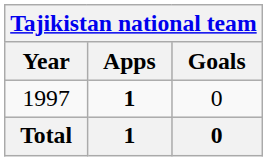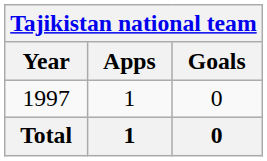1997 | Apps: bold -> normal
